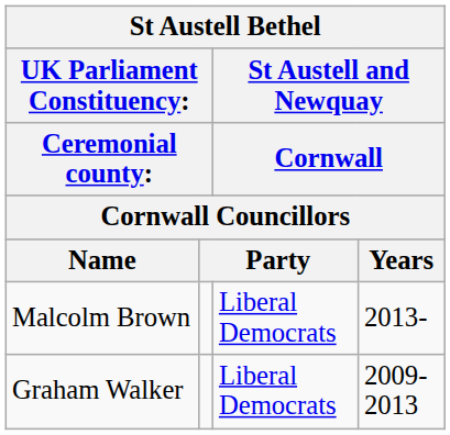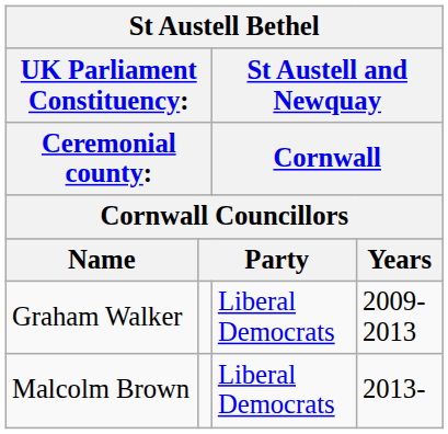rows swapped: Malcolm Brown <-> Graham Walker
